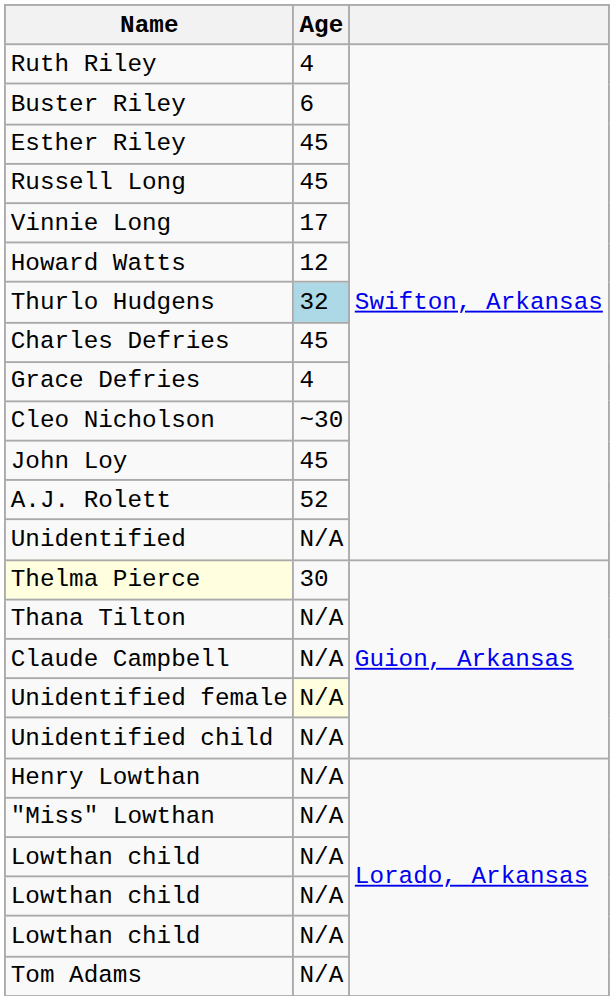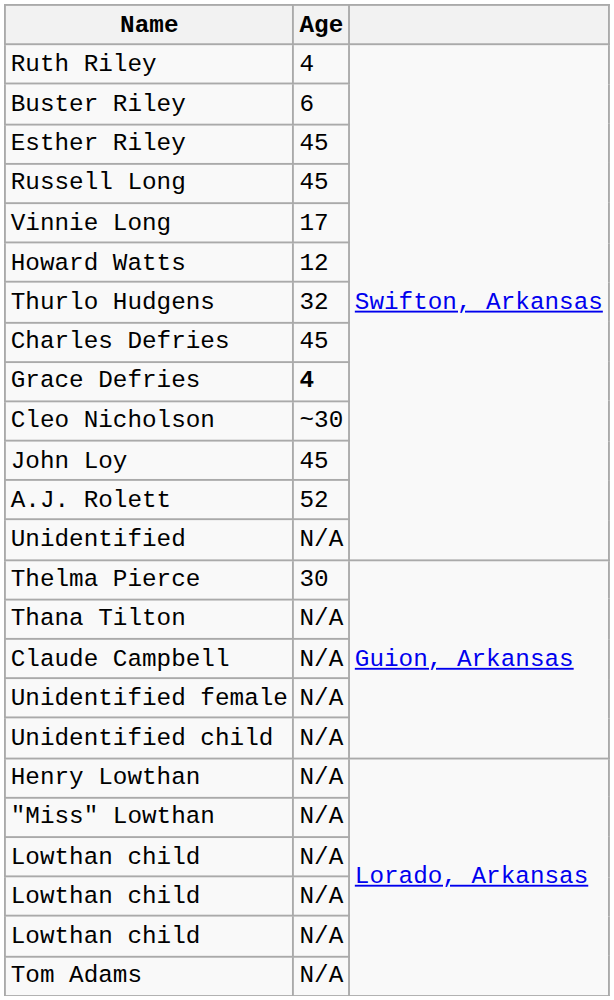Thurlo Hudgens | Age: lightblue background -> no background
Grace Defries | Age: normal -> bold
Thelma Pierce | Name: lightyellow background -> no background
Unidentified female | Age: lightyellow background -> no background
